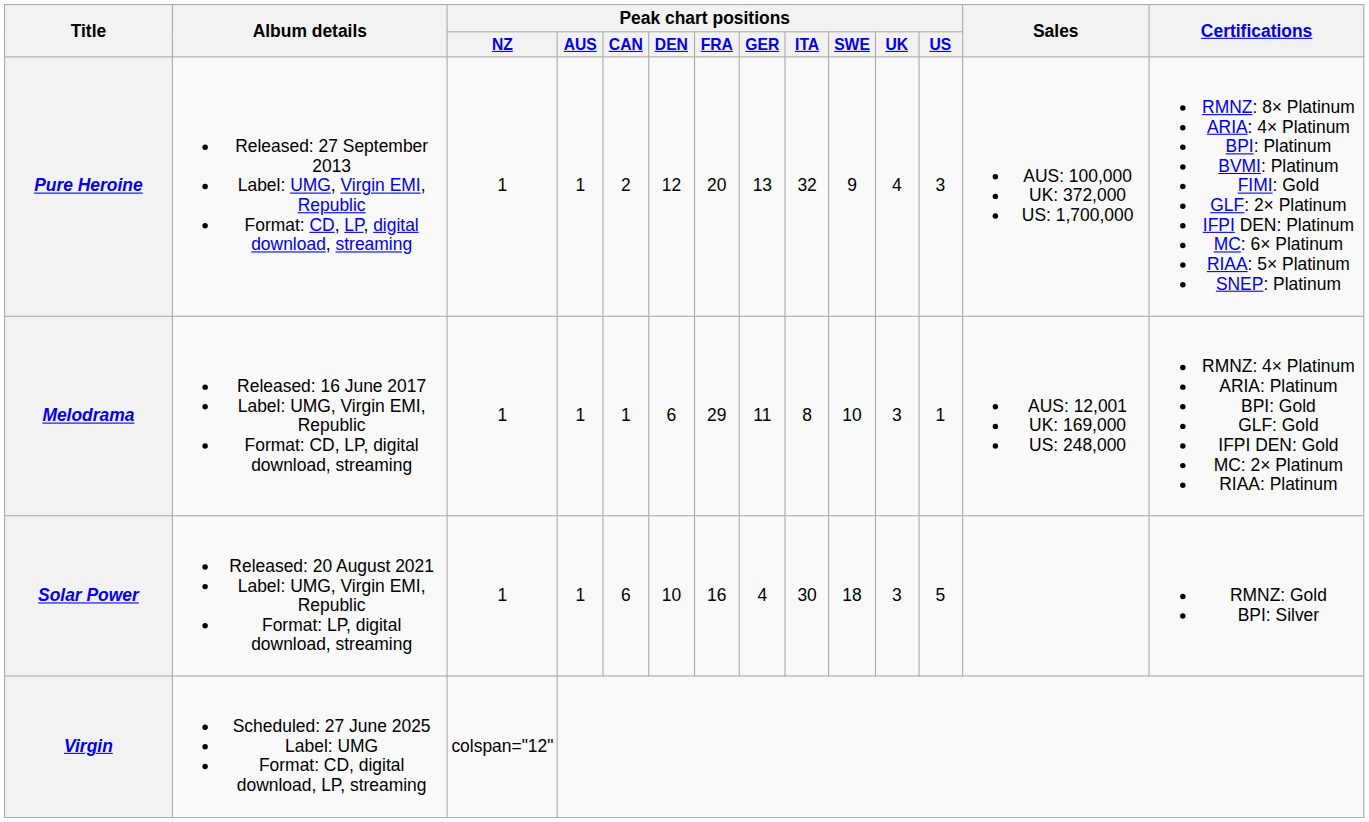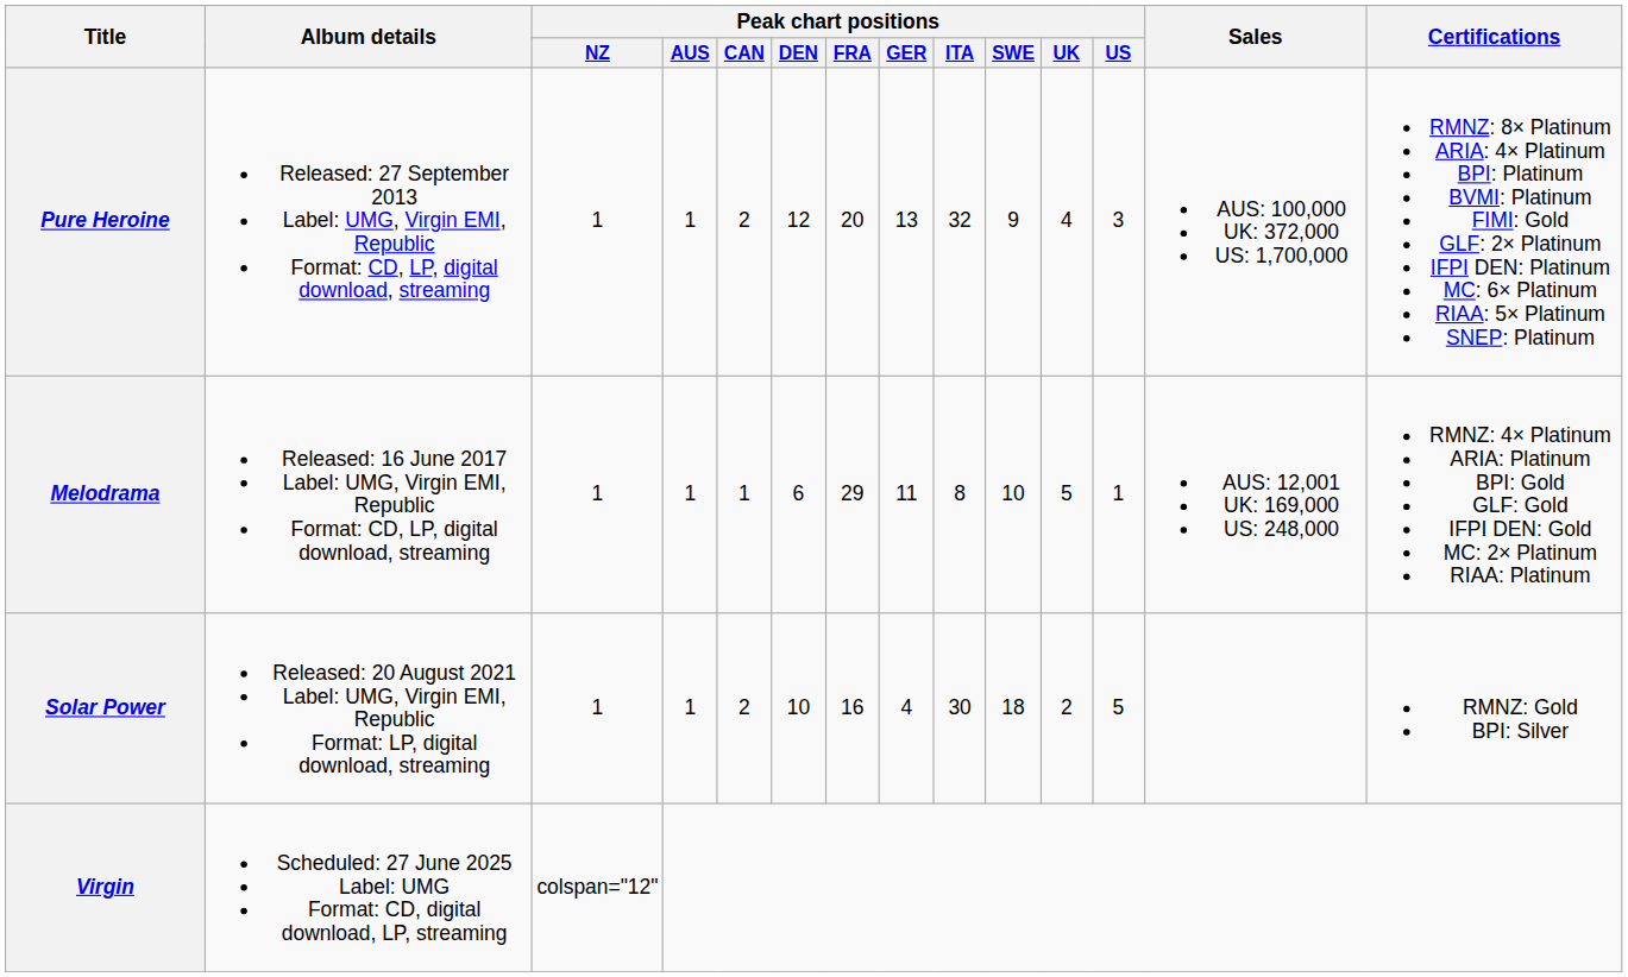Melodrama | Peak chart positions / UK: 3 -> 5
Solar Power | Peak chart positions / CAN: 6 -> 2
Solar Power | Peak chart positions / UK: 3 -> 2
